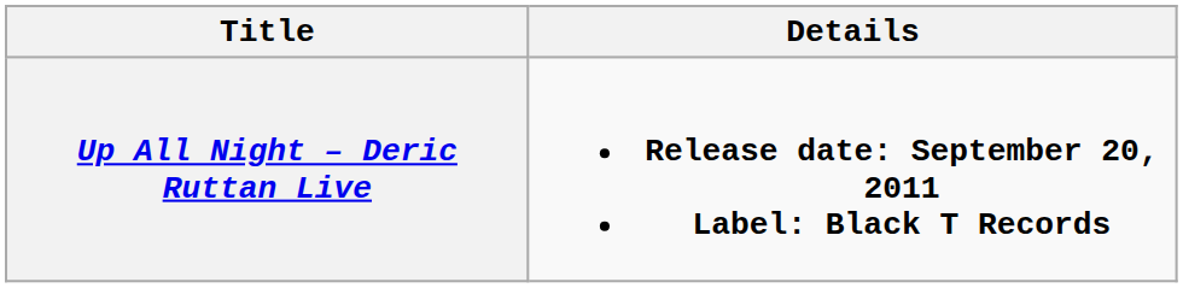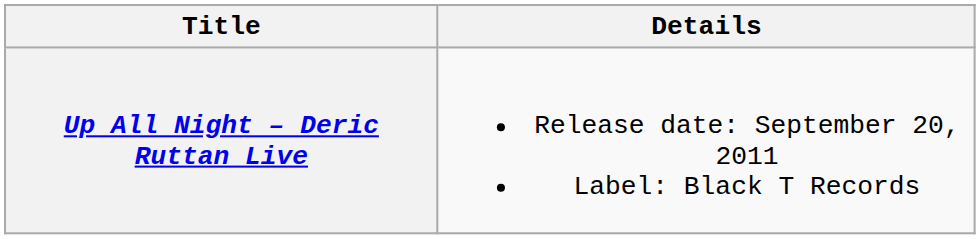row 2 | Details: bold -> normal
